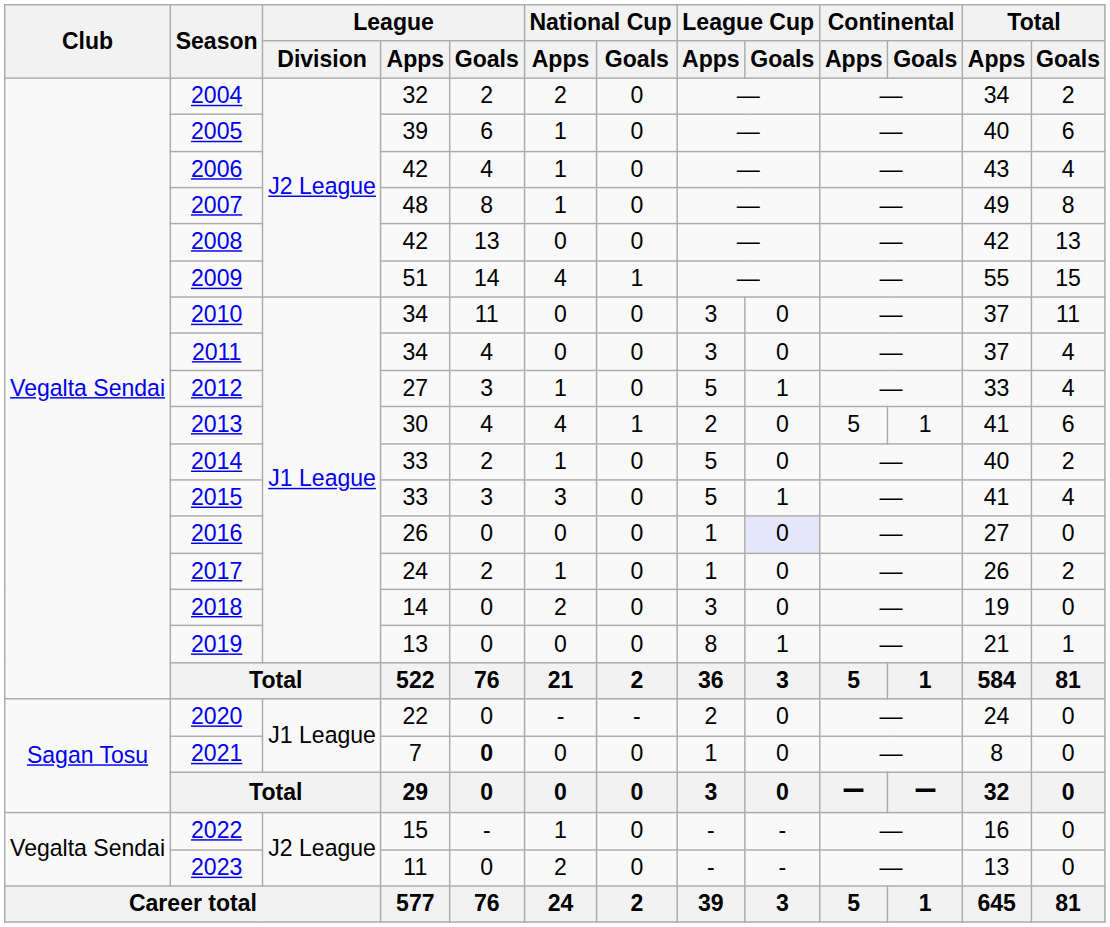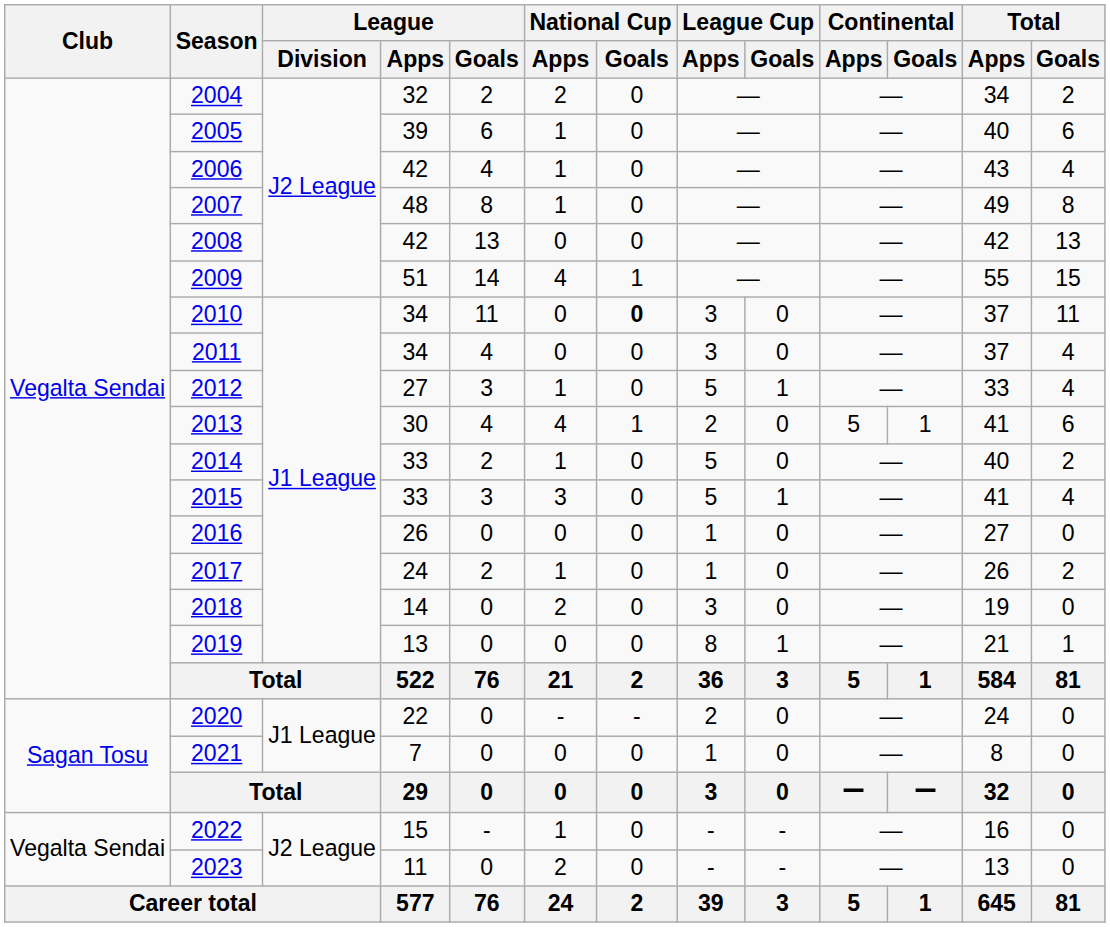2010 | National Cup / Goals: normal -> bold
2016 | League Cup / Goals: lavender background -> no background
2021 | League / Goals: bold -> normal
